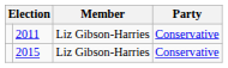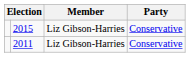rows swapped: 2011 <-> 2015
